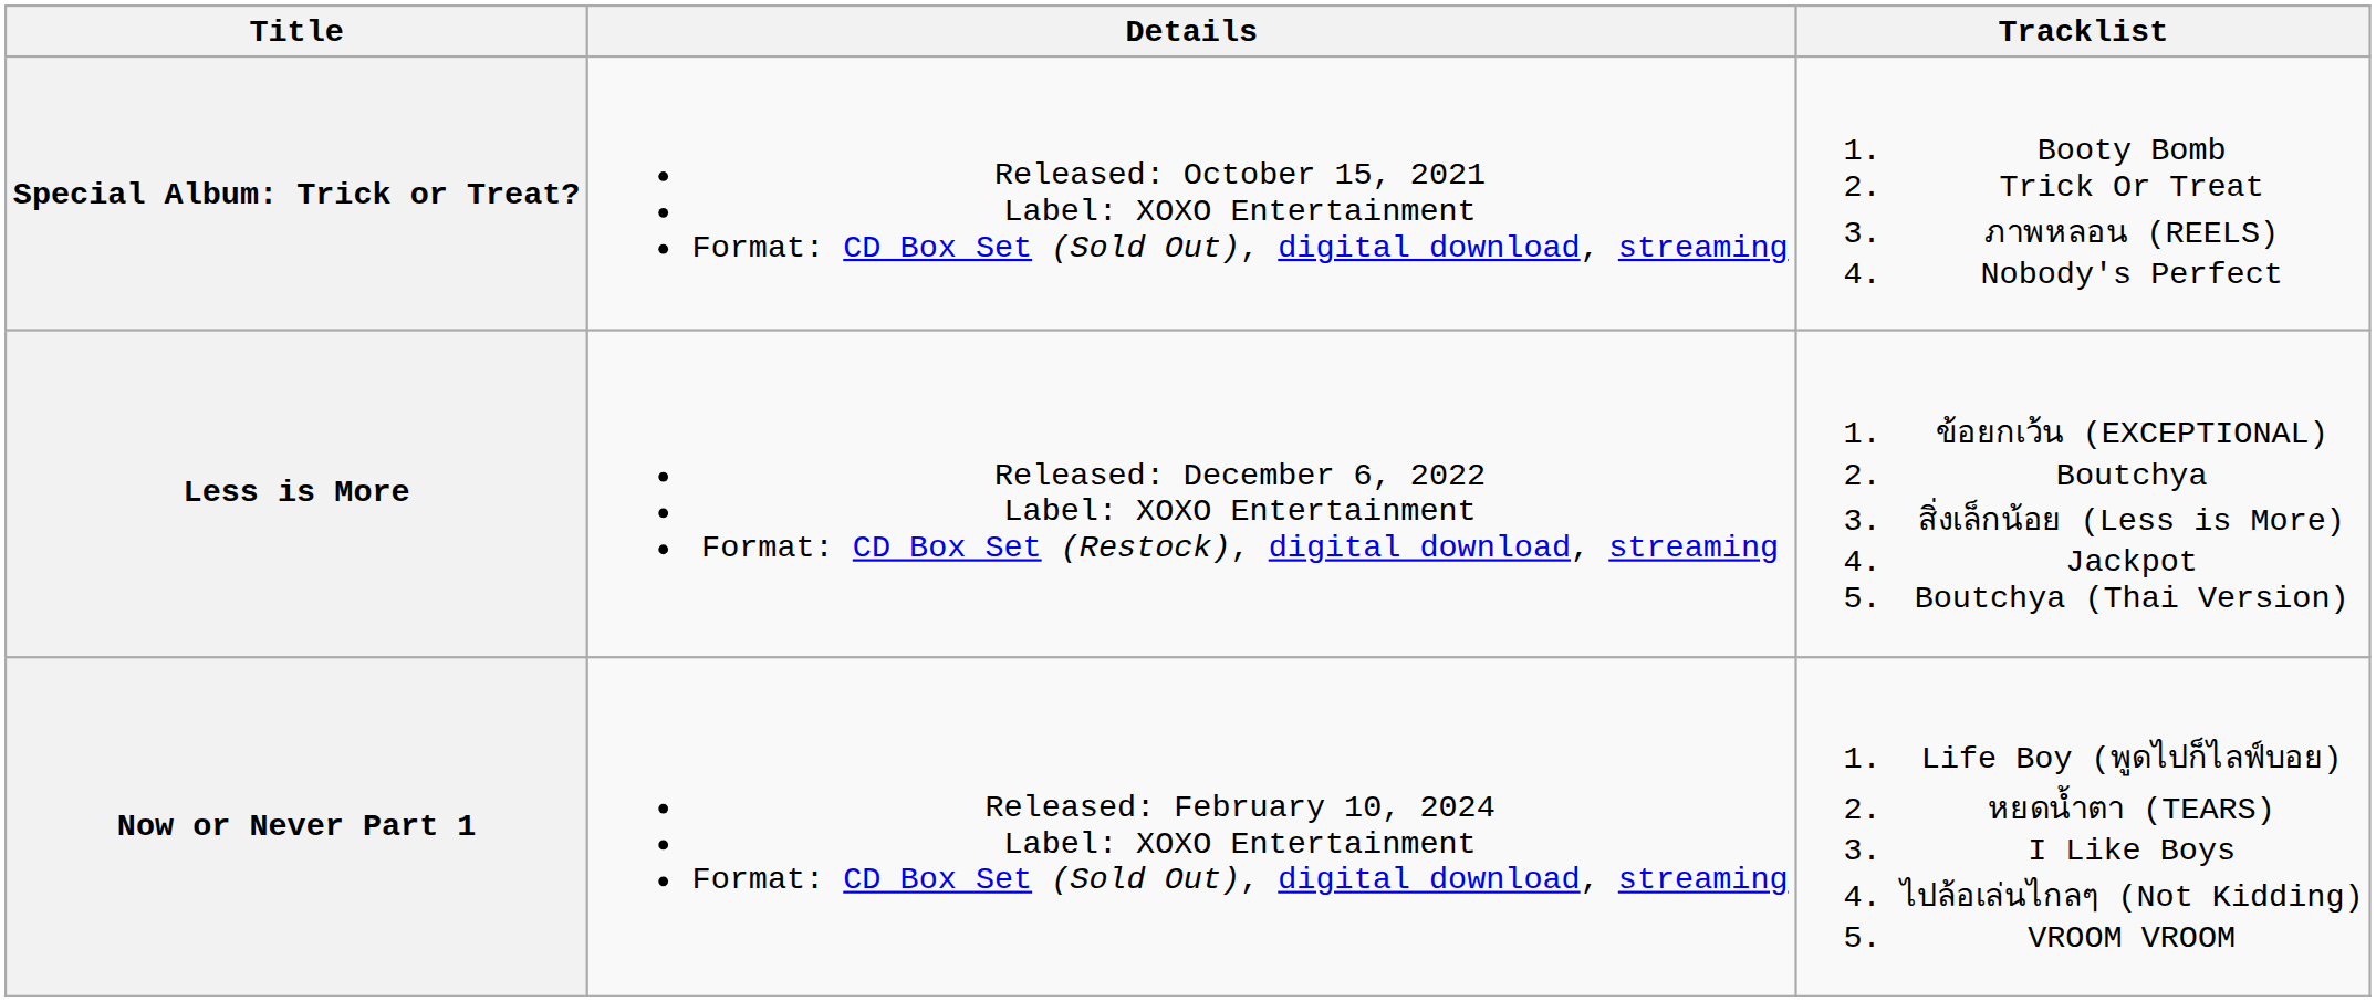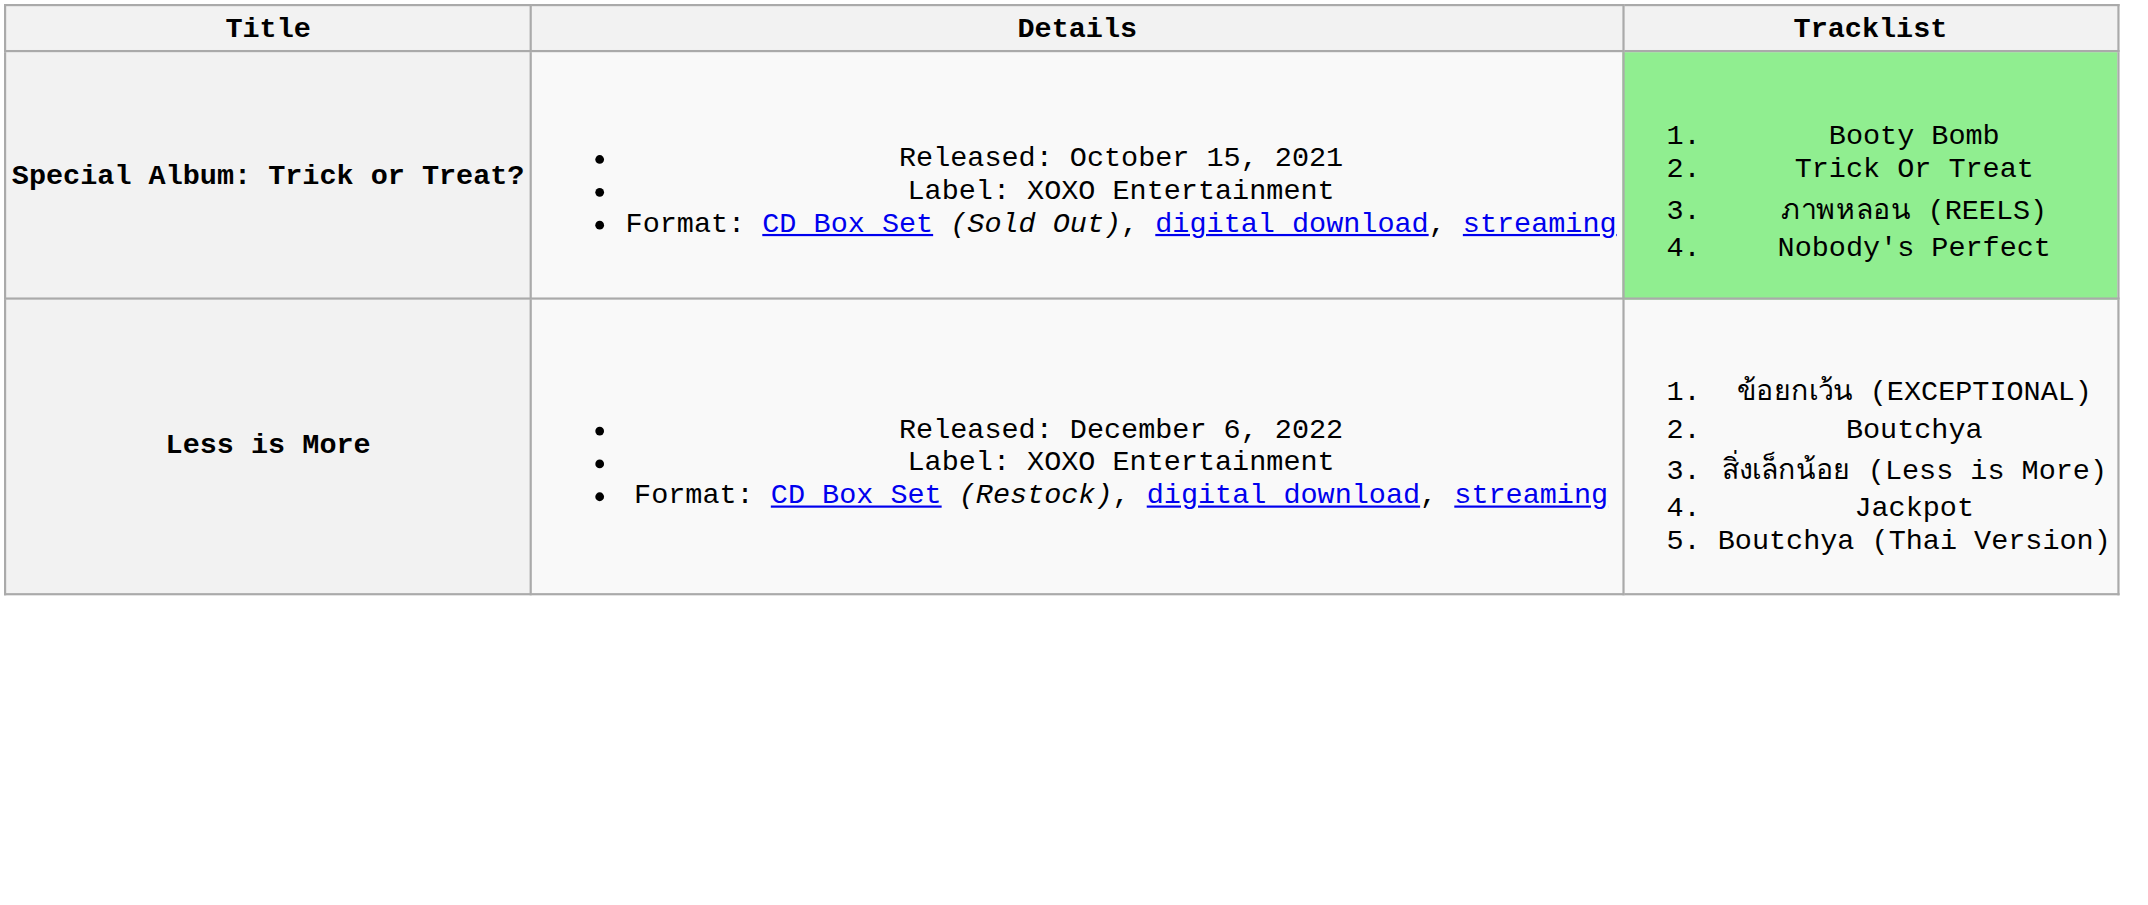Special Album: Trick or Treat? | Tracklist: no background -> lightgreen background
- row: Now or Never Part 1 | Released: February 10, 2024 Label: XOXO Entertainment Format: CD Box Set (Sold Out), digital download, streaming | Life Boy (พูดไปก็ไลฟ์บอย) หยดน้ำตา (TEARS) I Like Boys ไปล้อเล่นไกลๆ (Not Kidding) VROOM VROOM
